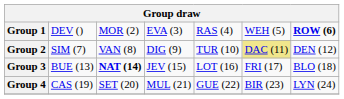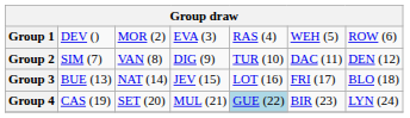Group 1 | column 7: bold -> normal
Group 2 | column 6: khaki background -> no background
Group 3 | column 3: bold -> normal
Group 4 | column 5: no background -> lightblue background
